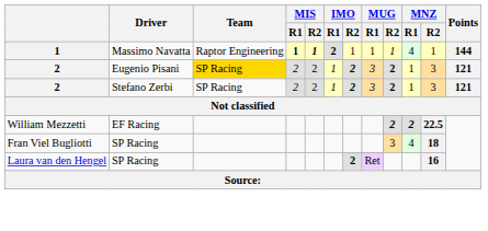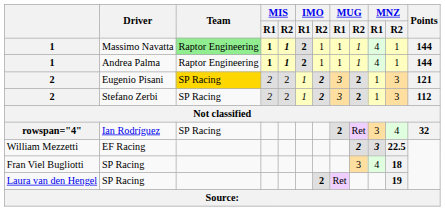Massimo Navatta | Team: no background -> lightgreen background
+ row: 1 | Andrea Palma | Raptor Engineering | 1 | 1 | 2 | 1 | 1 | 1 | 4 | 1 | 144
Stefano Zerbi | Points: 121 -> 112
+ row: rowspan="4" | Ian Rodríguez | SP Racing | 2 | Ret | 3 | 4 | 32
EF Racing | MNZ / R1: 2 -> 3
Laura van den Hengel / SP Racing | MNZ / R2: 16 -> 19
